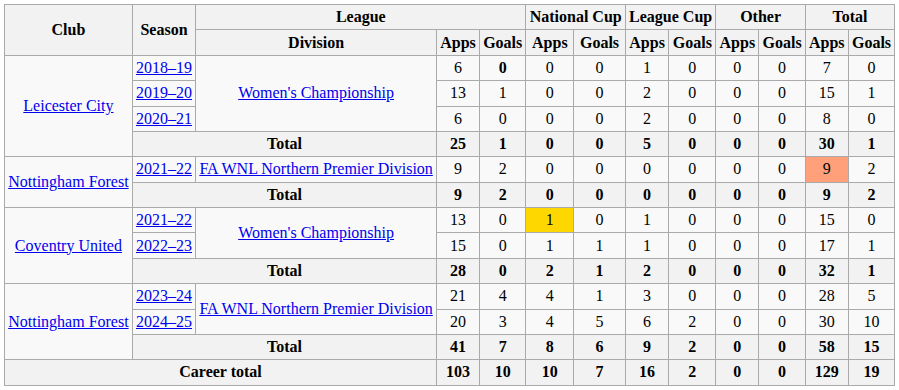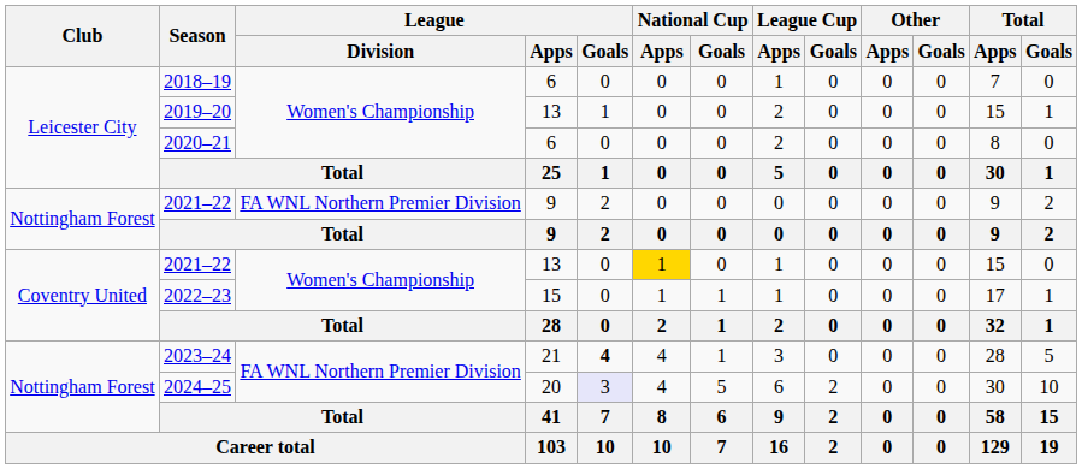2018–19 | League / Goals: bold -> normal
2021–22 / 9 | Total / Apps: lightsalmon background -> no background
2023–24 | League / Goals: normal -> bold
2024–25 | League / Goals: no background -> lavender background
